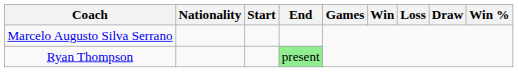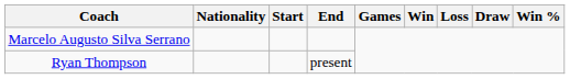Ryan Thompson | End: lightgreen background -> no background
